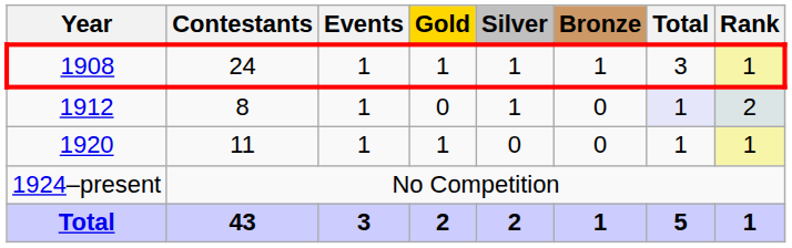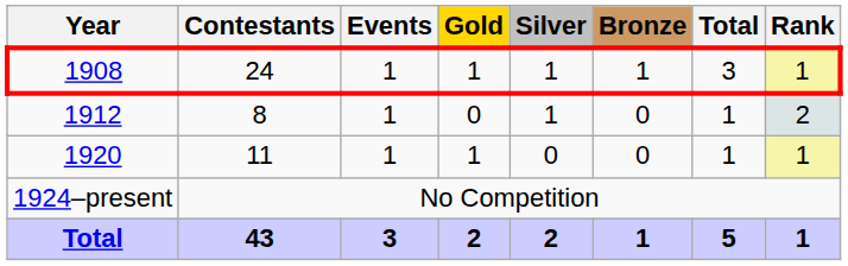1912 | Total: lavender background -> no background
